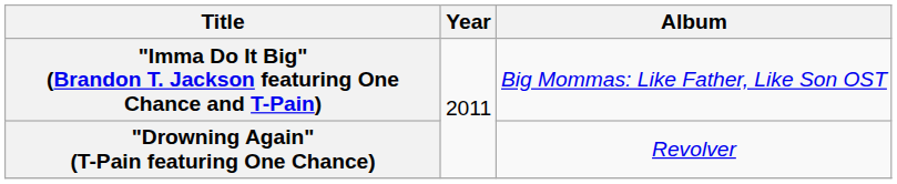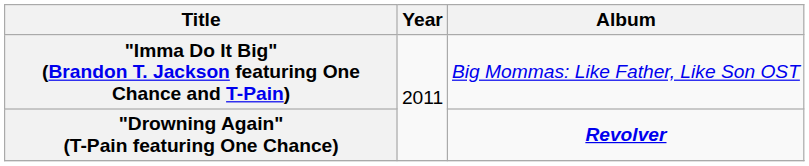"Drowning Again" (T-Pain featuring One Chance) | Album: normal -> bold
